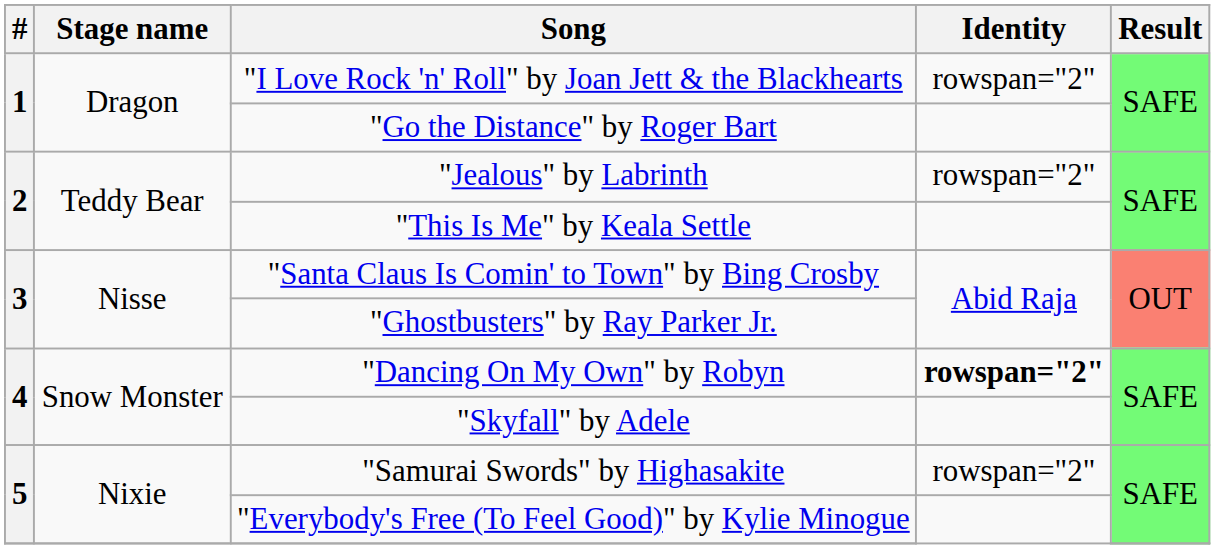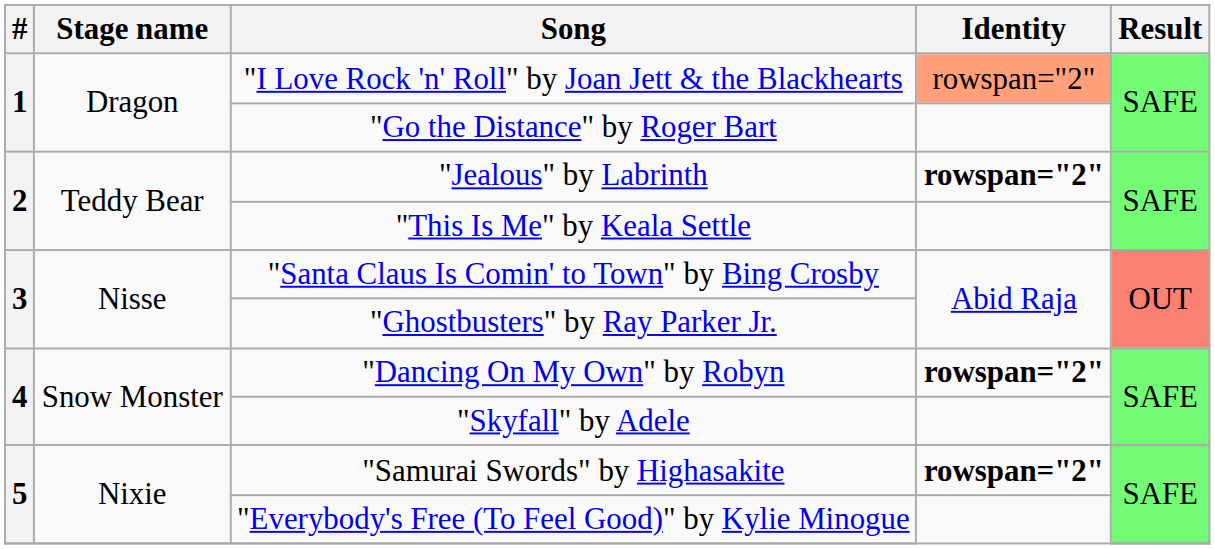"I Love Rock 'n' Roll" by Joan Jett & the Blackhearts | Identity: no background -> lightsalmon background
"Jealous" by Labrinth | Identity: normal -> bold
"Samurai Swords" by Highasakite | Identity: normal -> bold
